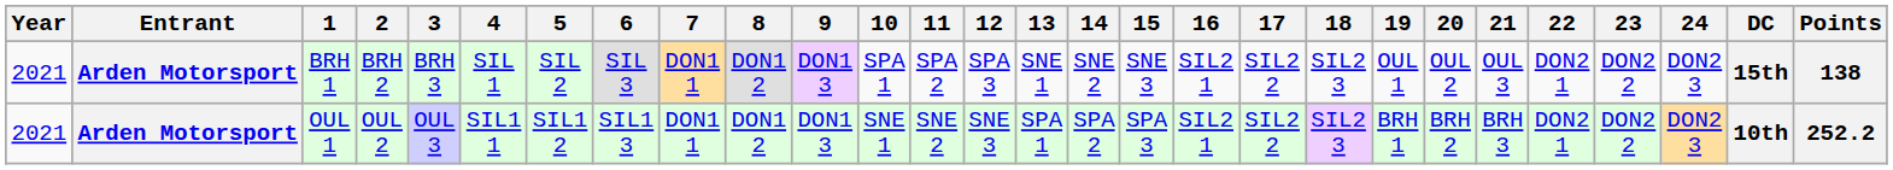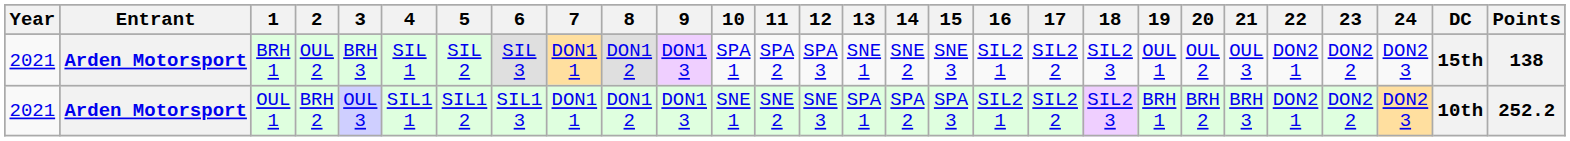row 2 | 2: BRH 2 -> OUL 2
row 3 | 2: OUL 2 -> BRH 2
